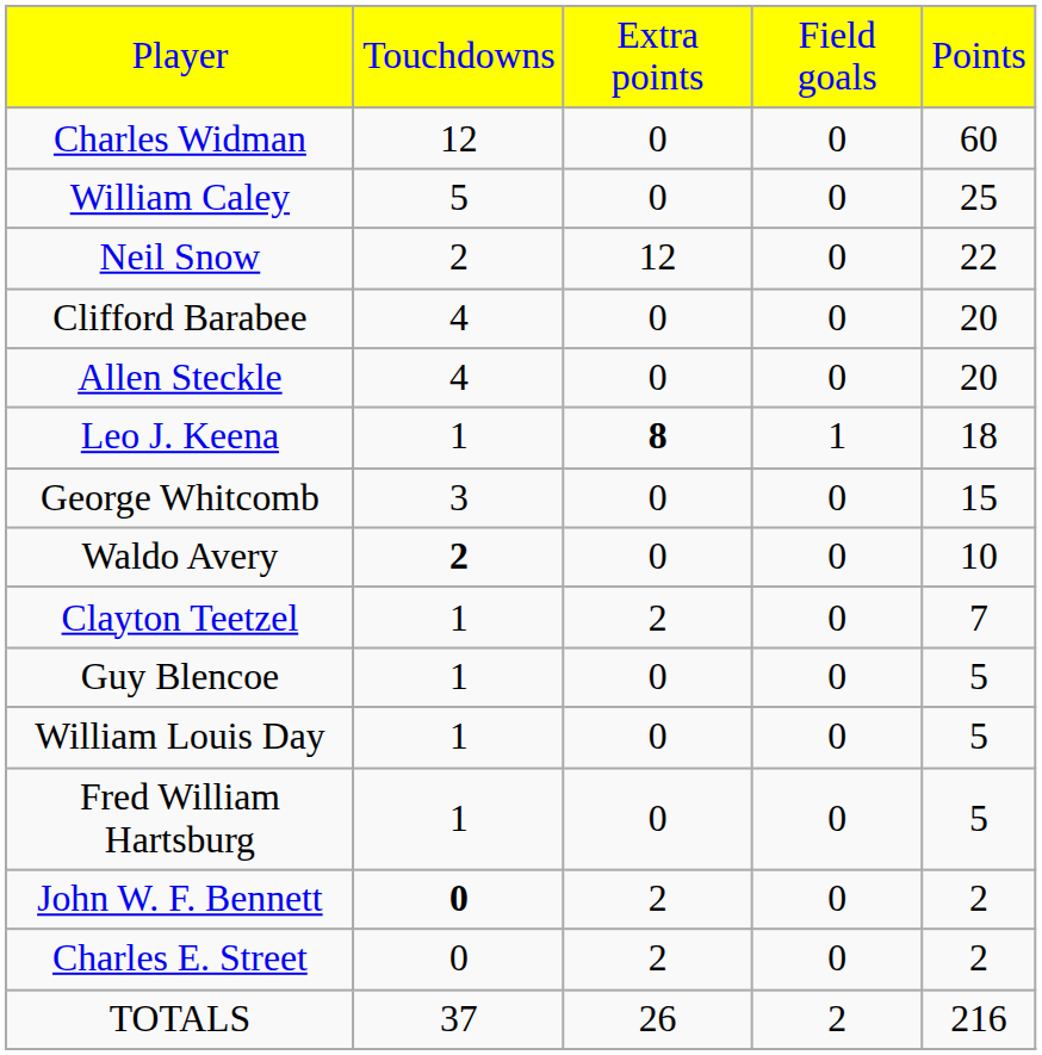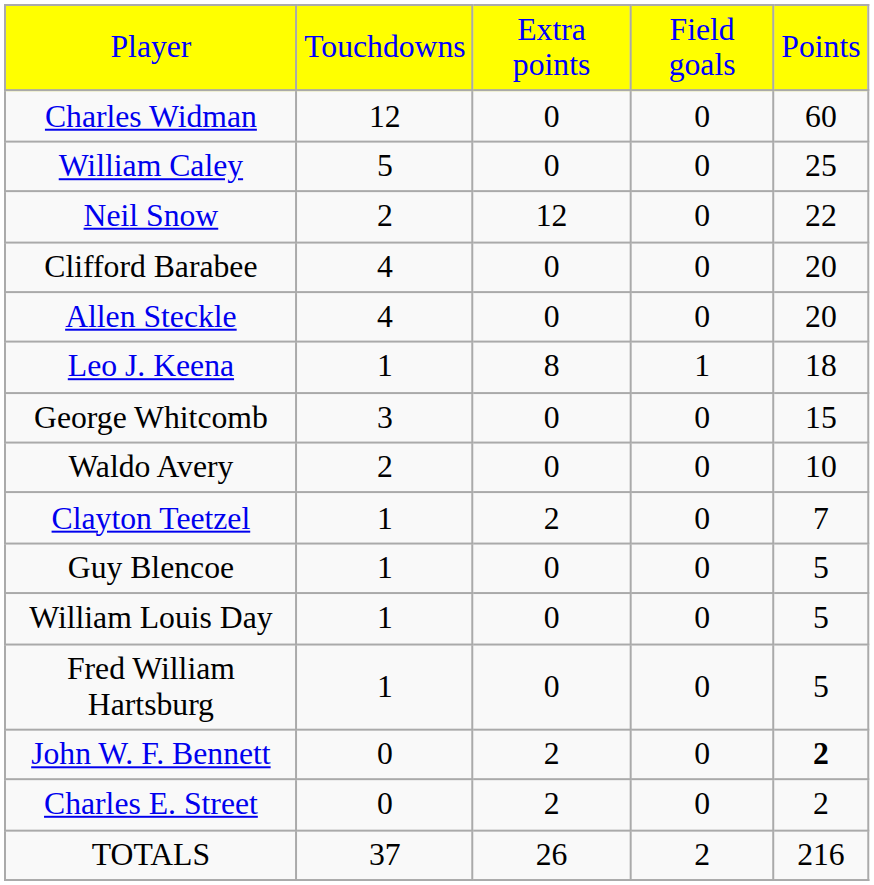Leo J. Keena | column 3: bold -> normal
Waldo Avery | column 2: bold -> normal
John W. F. Bennett | column 2: bold -> normal
John W. F. Bennett | column 5: normal -> bold
